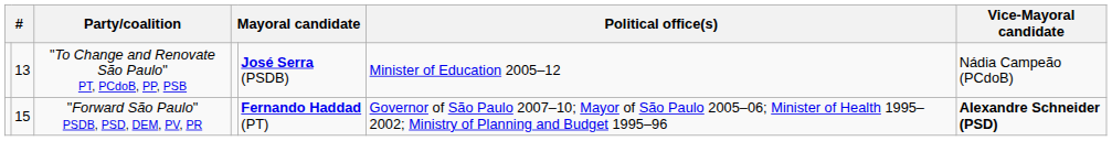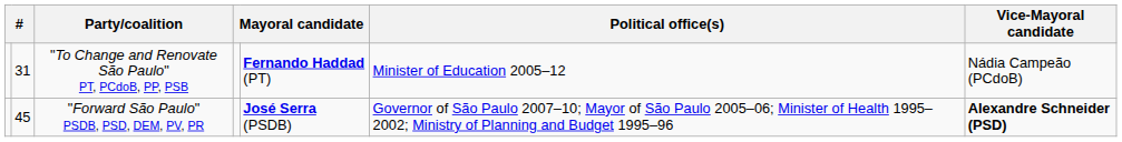"To Change and Renovate São Paulo" PT, PCdoB, PP, PSB | column 2: 13 -> 31
"To Change and Renovate São Paulo" PT, PCdoB, PP, PSB | column 5: José Serra (PSDB) -> Fernando Haddad (PT)
"Forward São Paulo" PSDB, PSD, DEM, PV, PR | column 2: 15 -> 45
"Forward São Paulo" PSDB, PSD, DEM, PV, PR | column 5: Fernando Haddad (PT) -> José Serra (PSDB)
